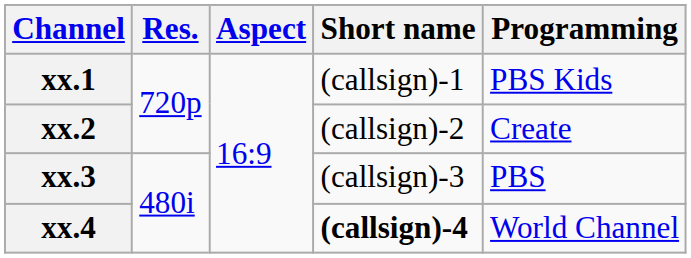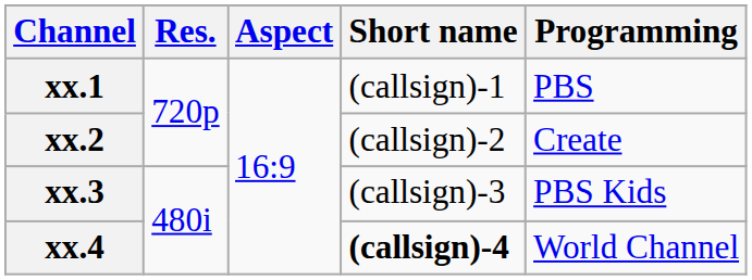xx.1 | Programming: PBS Kids -> PBS
xx.3 | Programming: PBS -> PBS Kids
